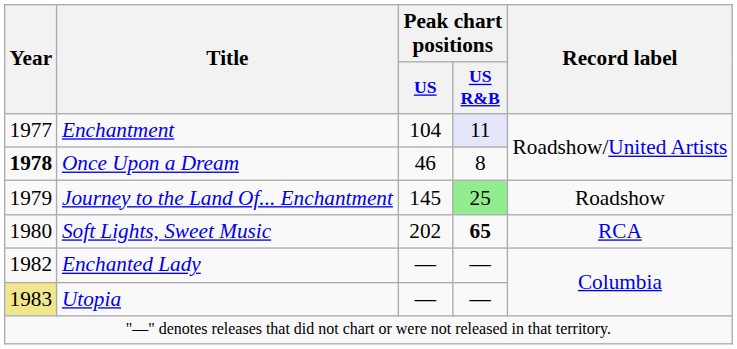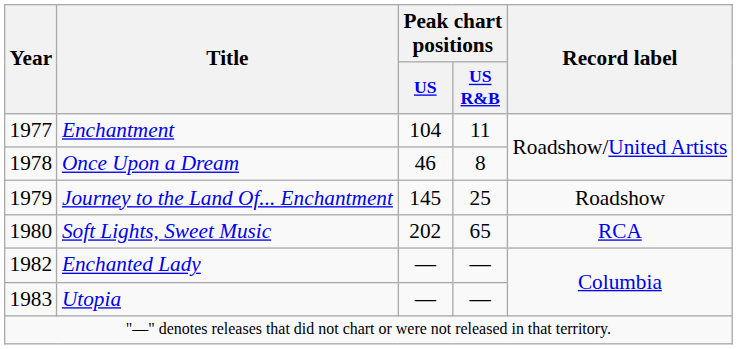Enchantment | Peak chart positions / US R&B: lavender background -> no background
Once Upon a Dream | Year: bold -> normal
Journey to the Land Of... Enchantment | Peak chart positions / US R&B: lightgreen background -> no background
Soft Lights, Sweet Music | Peak chart positions / US R&B: bold -> normal
Utopia | Year: khaki background -> no background
